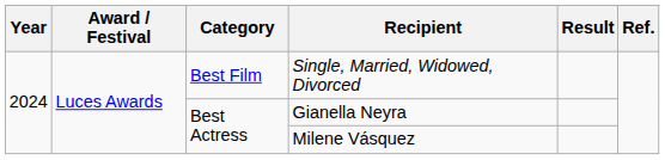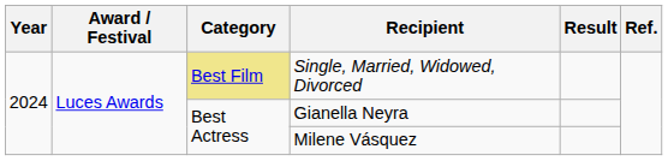Single, Married, Widowed, Divorced | Category: no background -> khaki background
